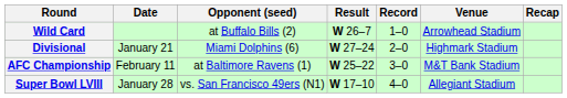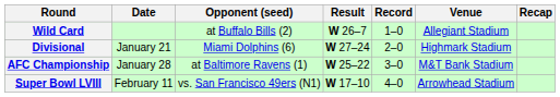Wild Card | Venue: Arrowhead Stadium -> Allegiant Stadium
AFC Championship | Date: February 11 -> January 28
Super Bowl LVIII | Date: January 28 -> February 11
Super Bowl LVIII | Venue: Allegiant Stadium -> Arrowhead Stadium
